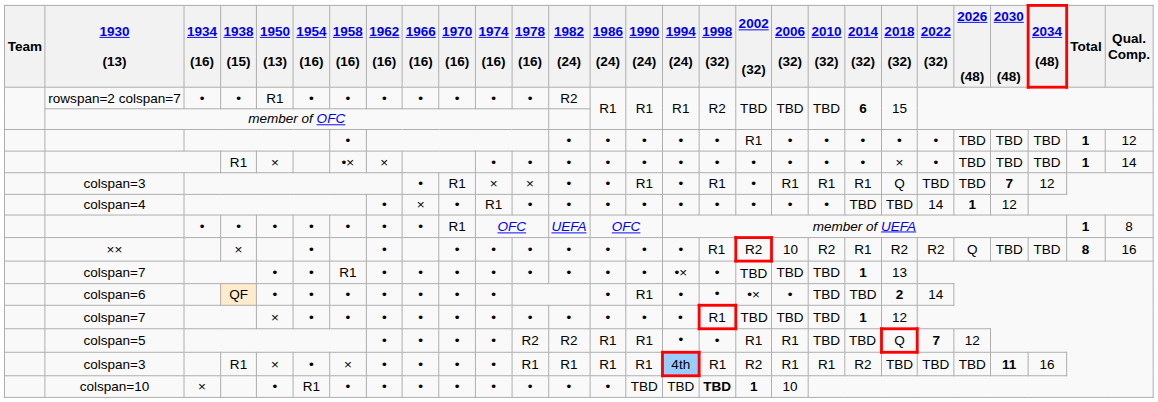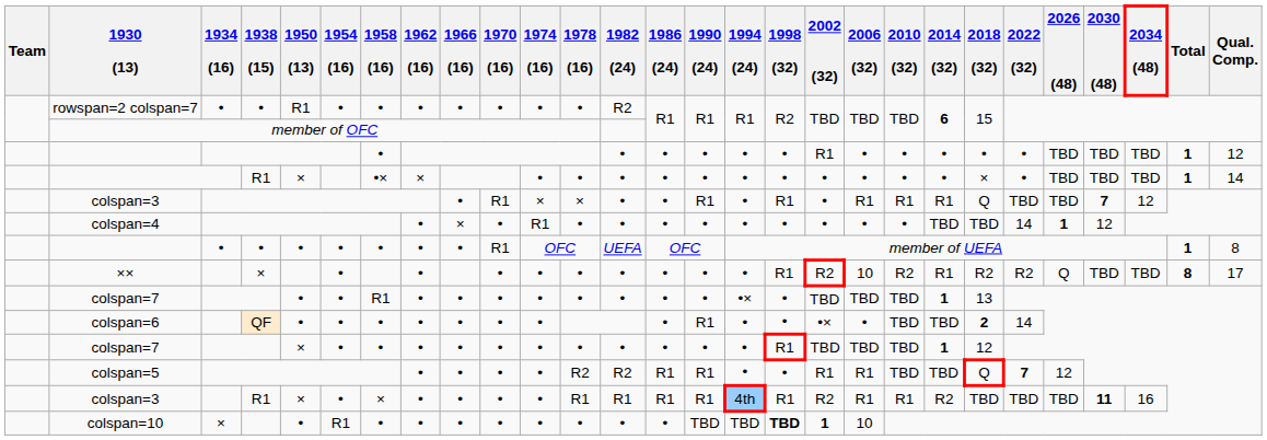×× | Qual. Comp.: 16 -> 17
